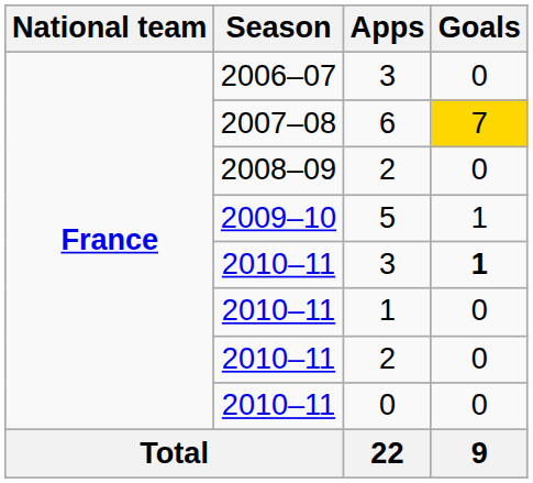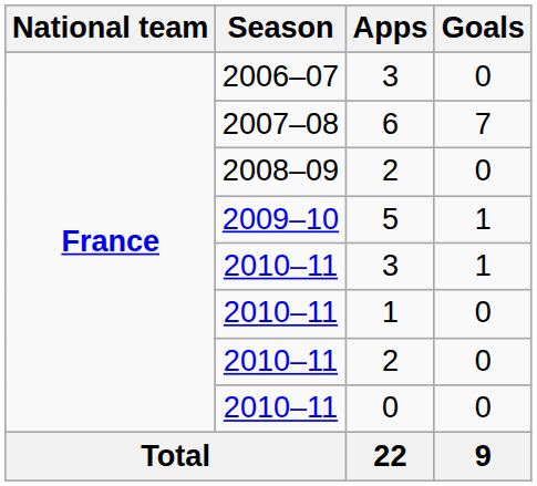6 | Goals: gold background -> no background
2010–11 / 3 | Goals: bold -> normal
